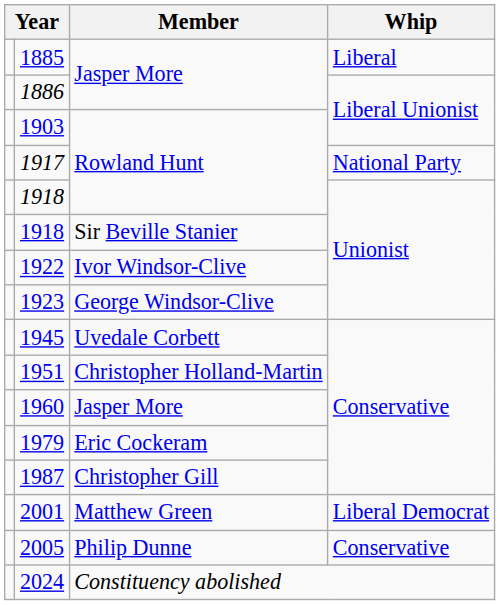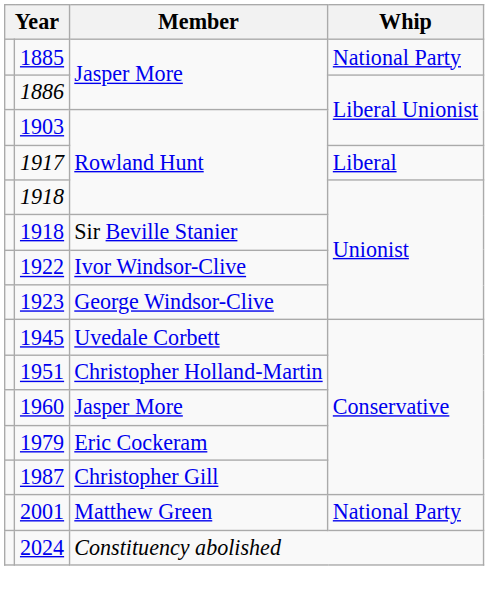1885 | Whip: Liberal -> National Party
1917 | Whip: National Party -> Liberal
2001 | Whip: Liberal Democrat -> National Party
- row: 2005 | Philip Dunne | Conservative
